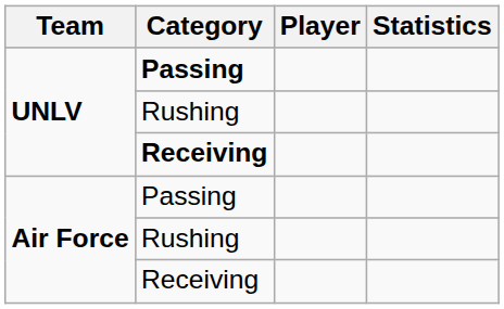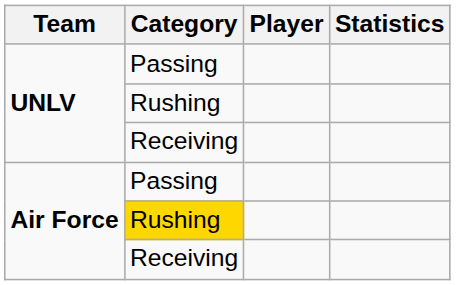UNLV / Passing | Category: bold -> normal
UNLV / Receiving | Category: bold -> normal
Air Force / Rushing | Category: no background -> gold background
